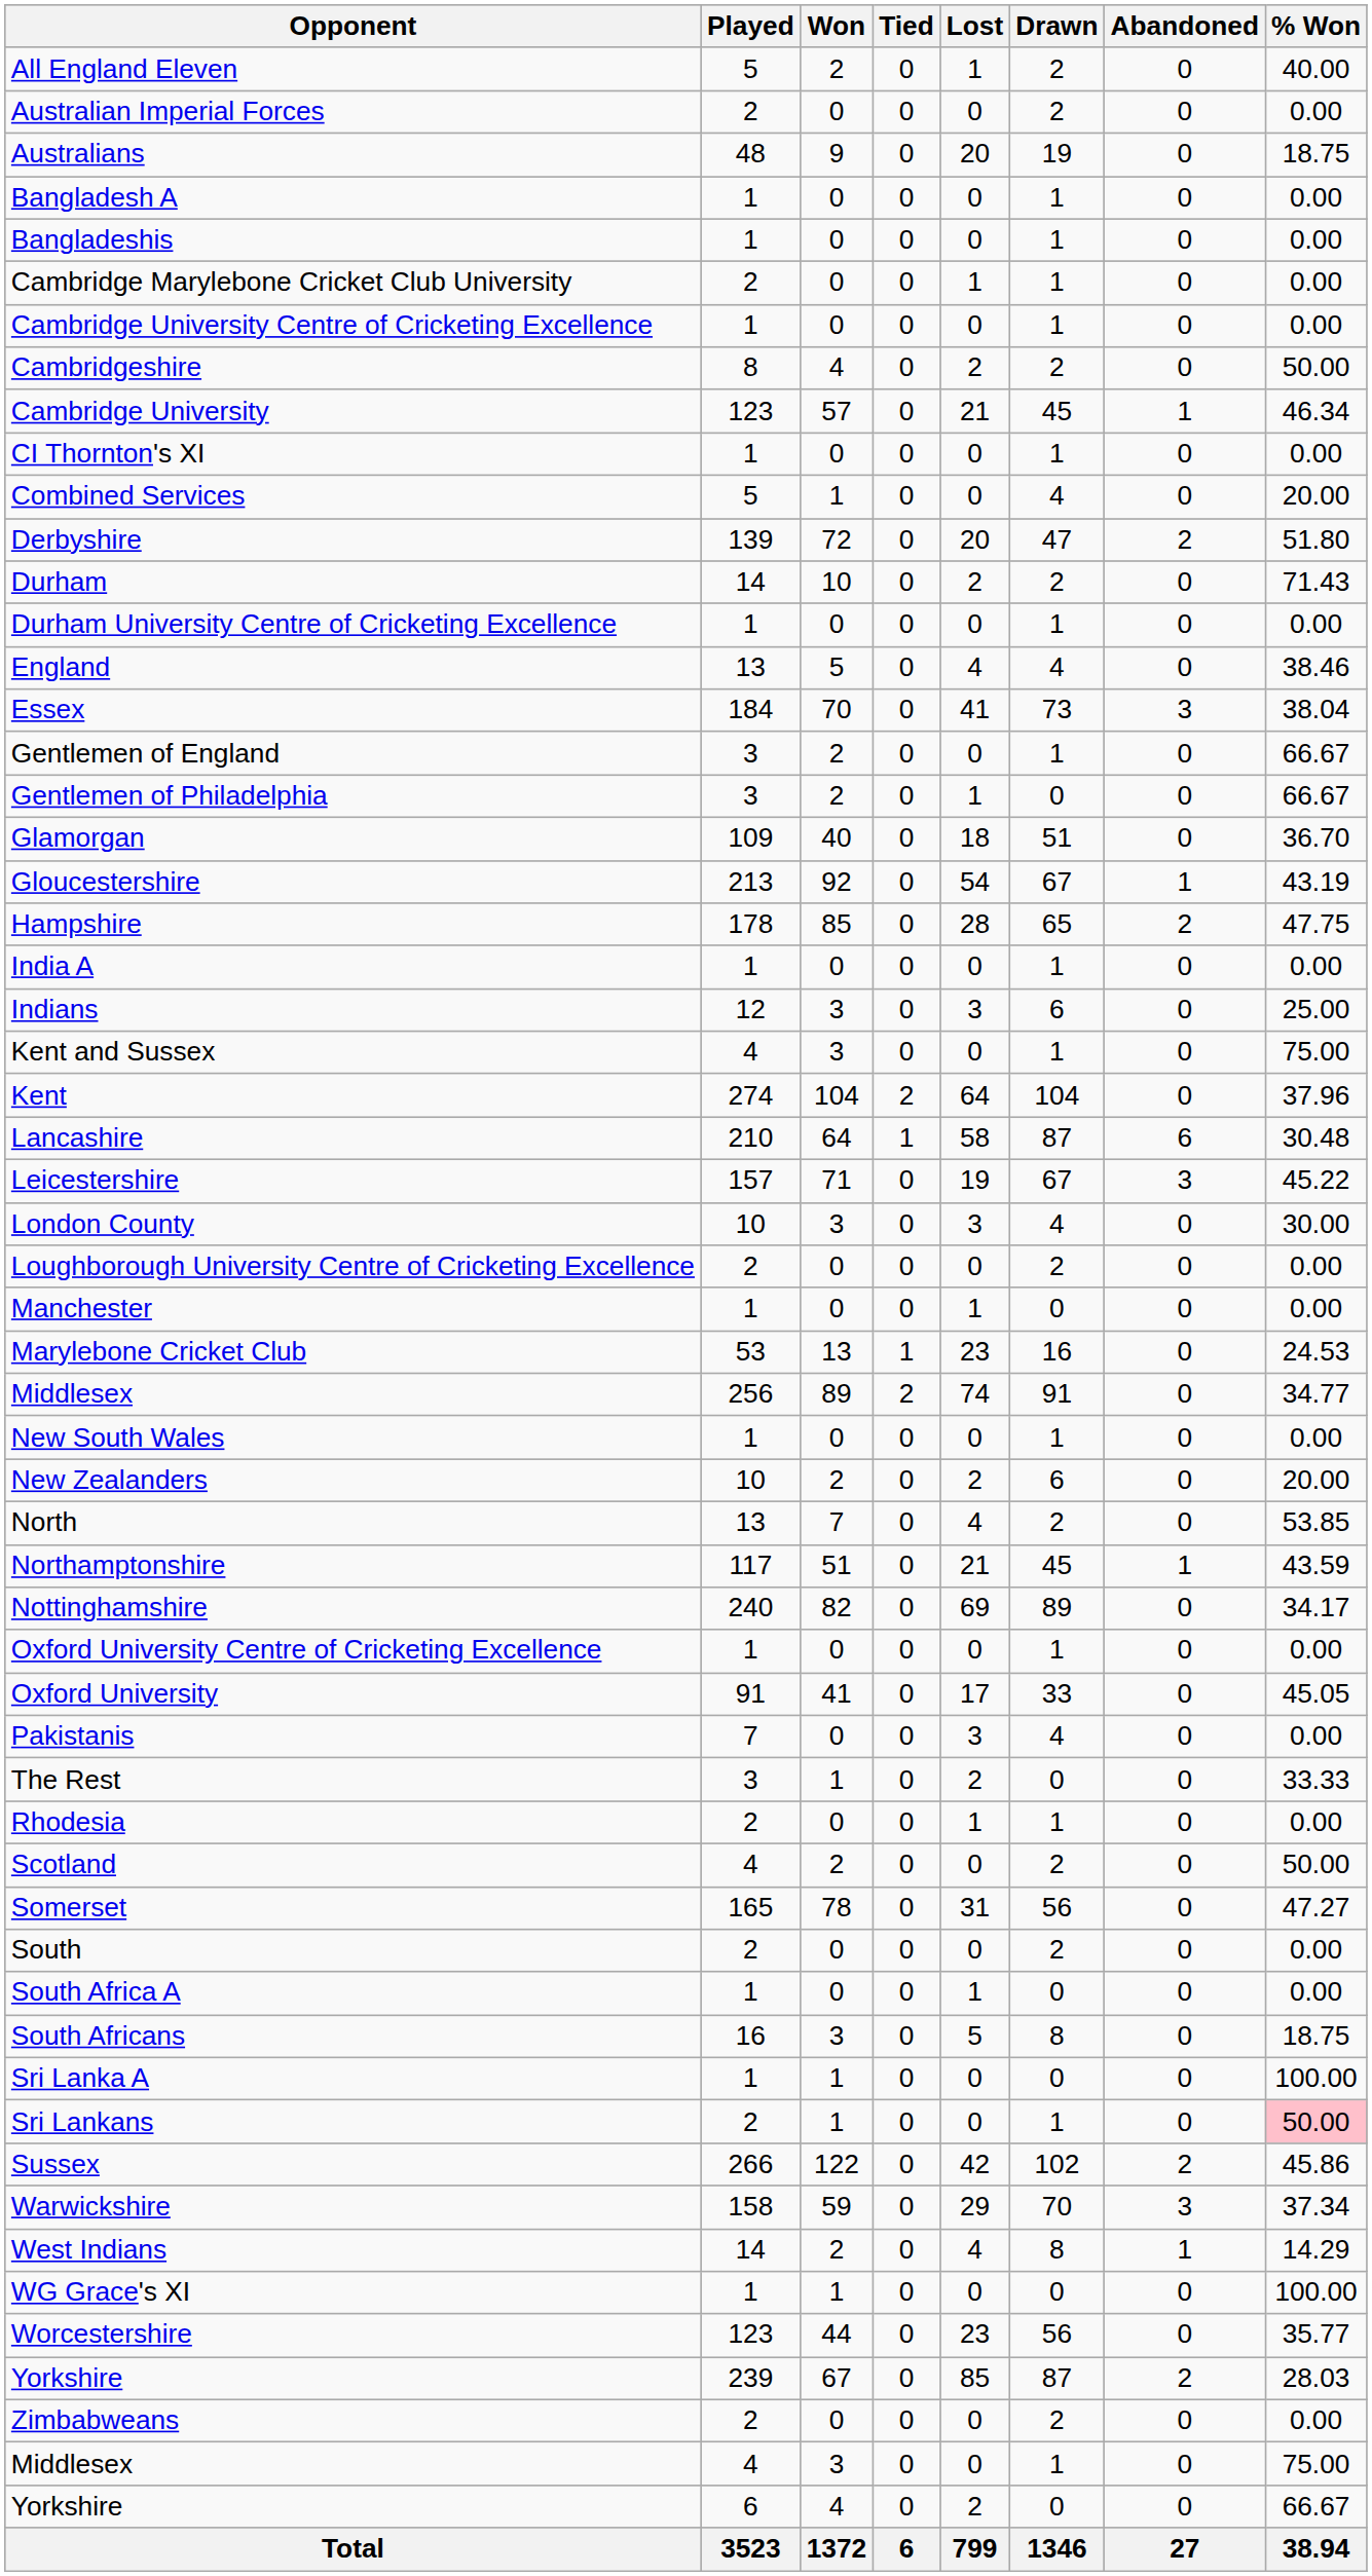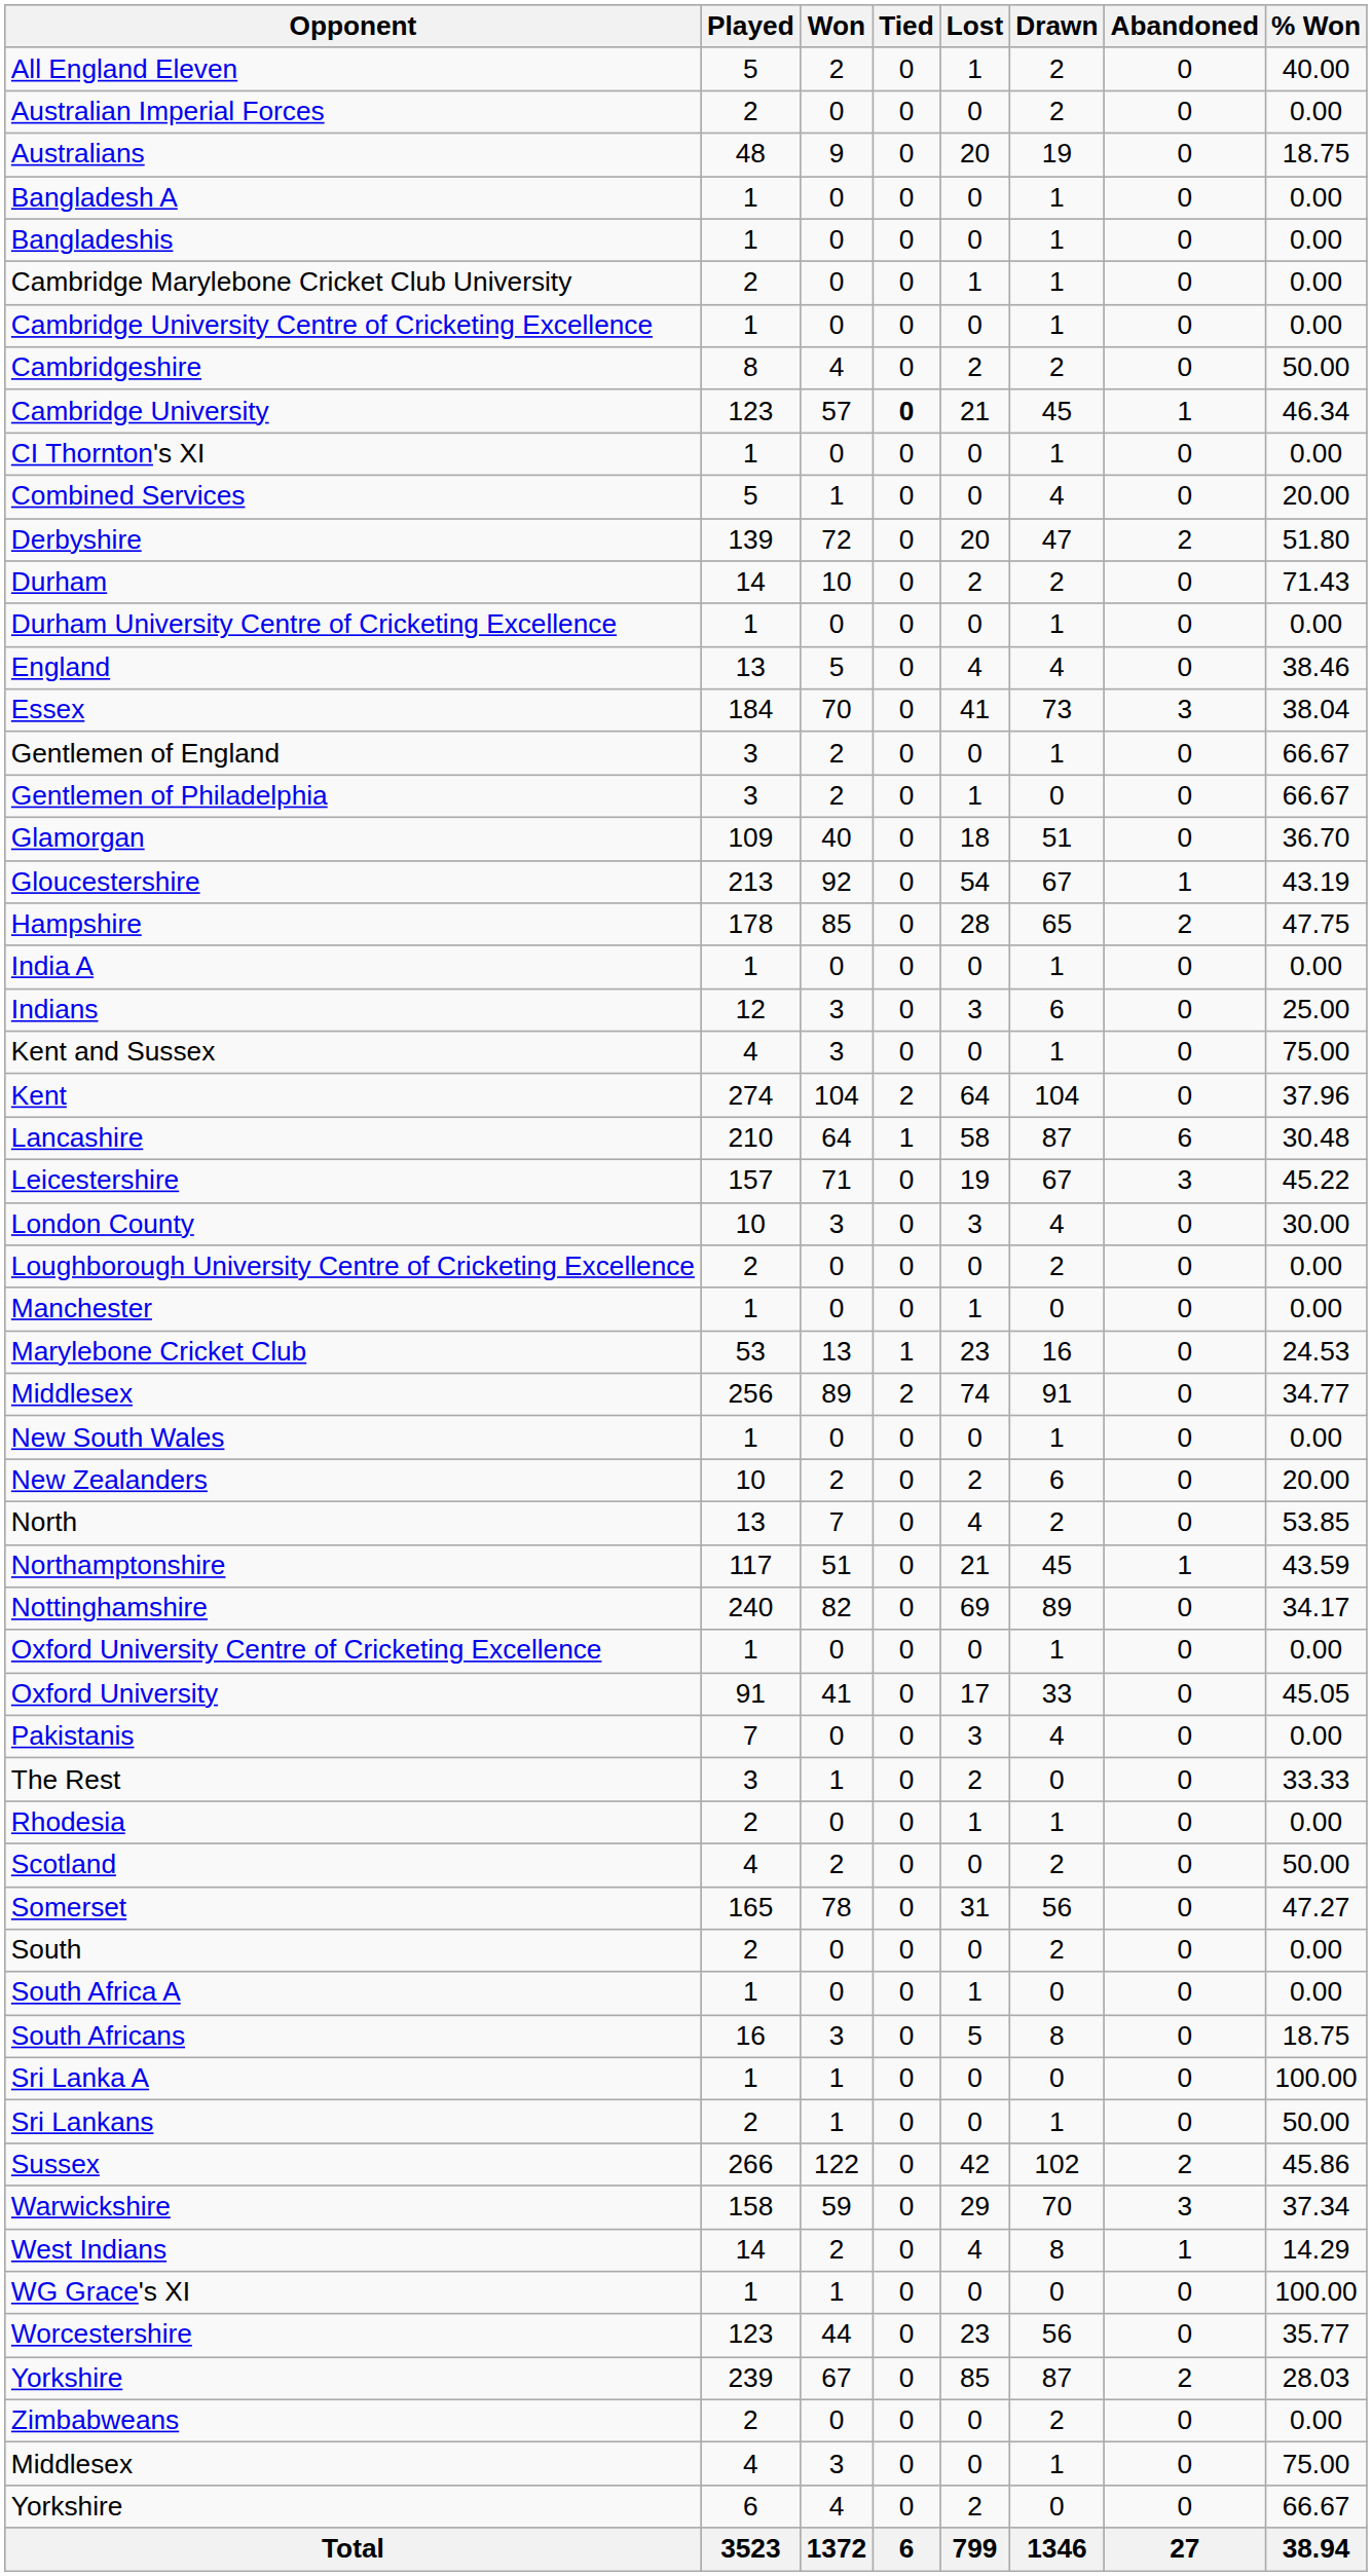Cambridge University | Tied: normal -> bold
Sri Lankans | % Won: pink background -> no background
